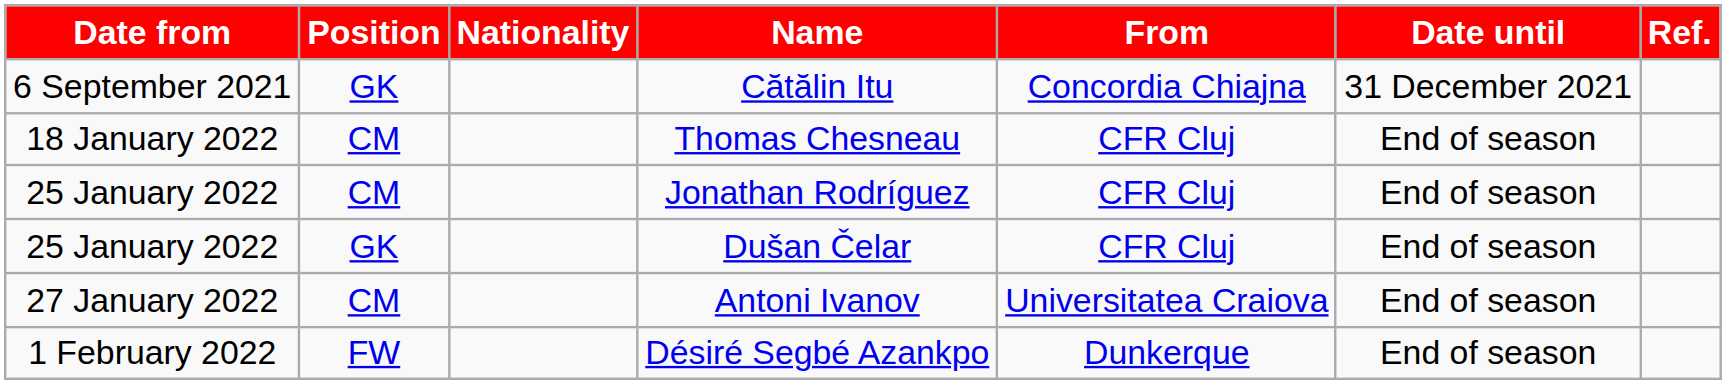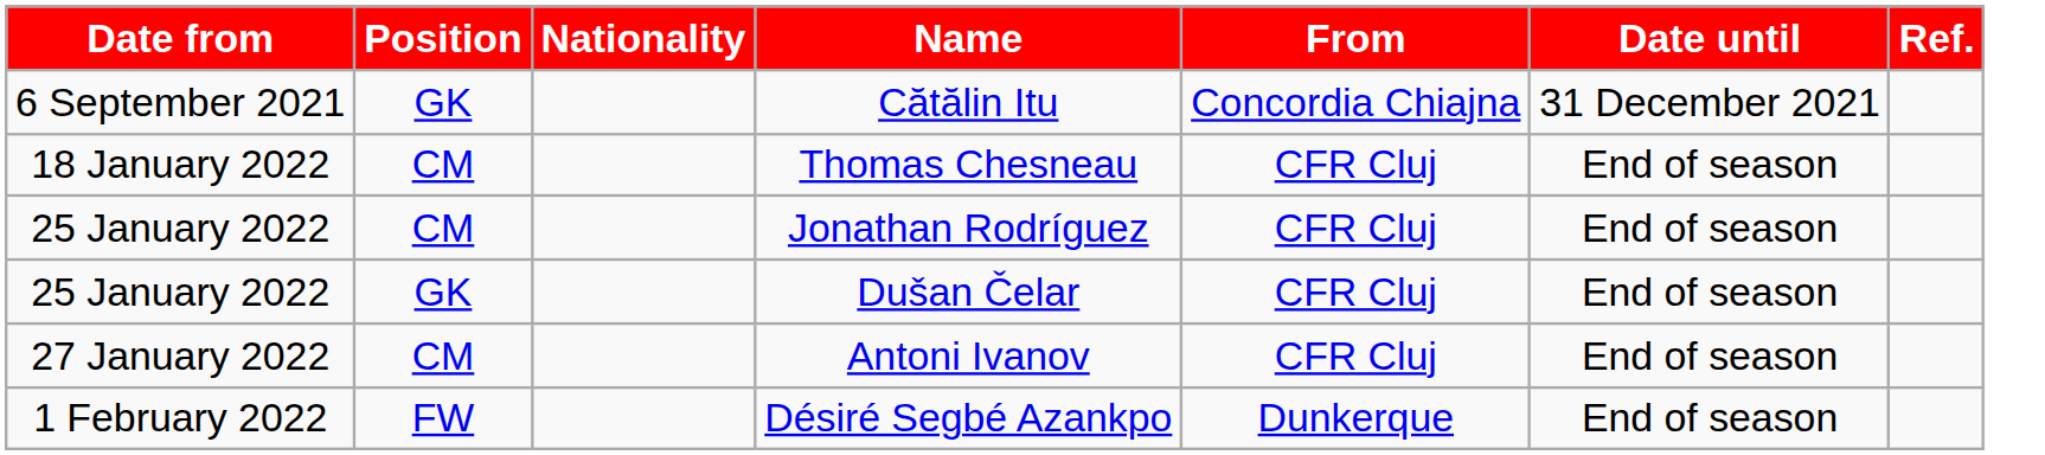Antoni Ivanov | From: Universitatea Craiova -> CFR Cluj
